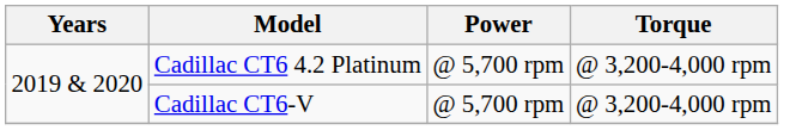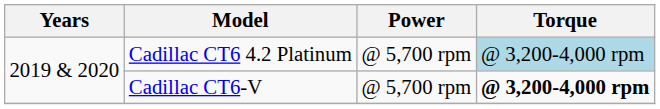Cadillac CT6 4.2 Platinum | Torque: no background -> lightblue background
Cadillac CT6-V | Torque: normal -> bold
